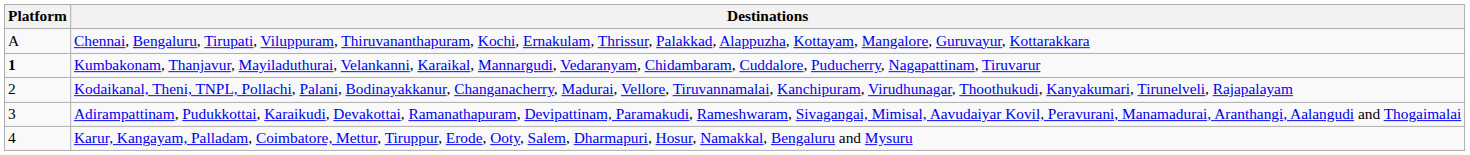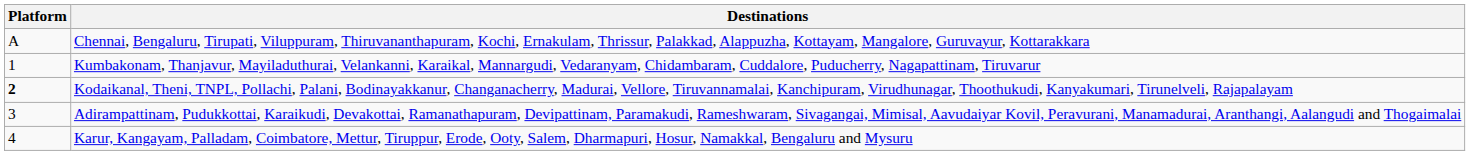row 3 | Platform: bold -> normal
row 4 | Platform: normal -> bold
